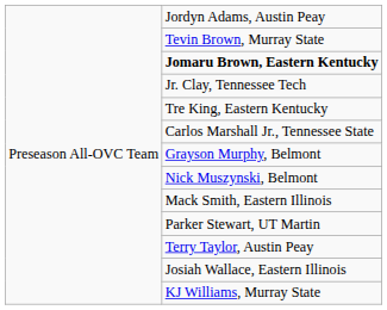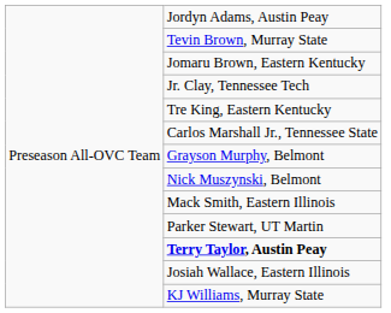row 3 | column 2: bold -> normal
row 11 | column 2: normal -> bold
